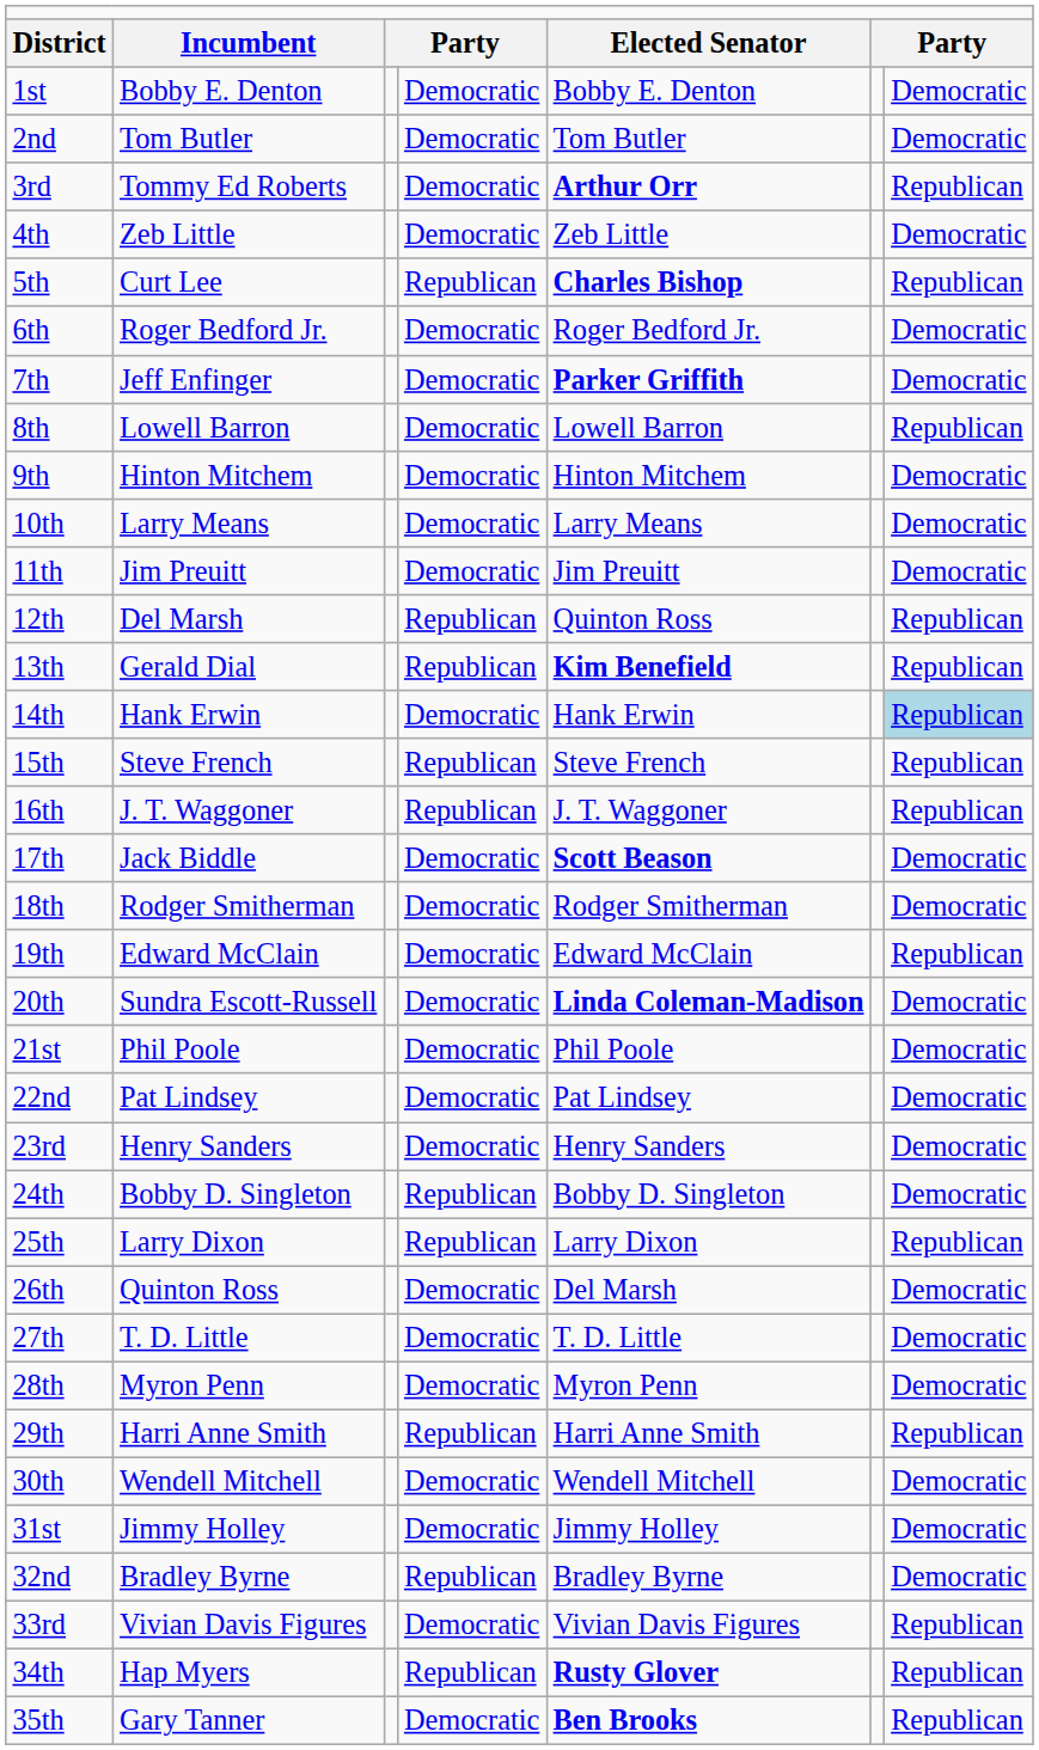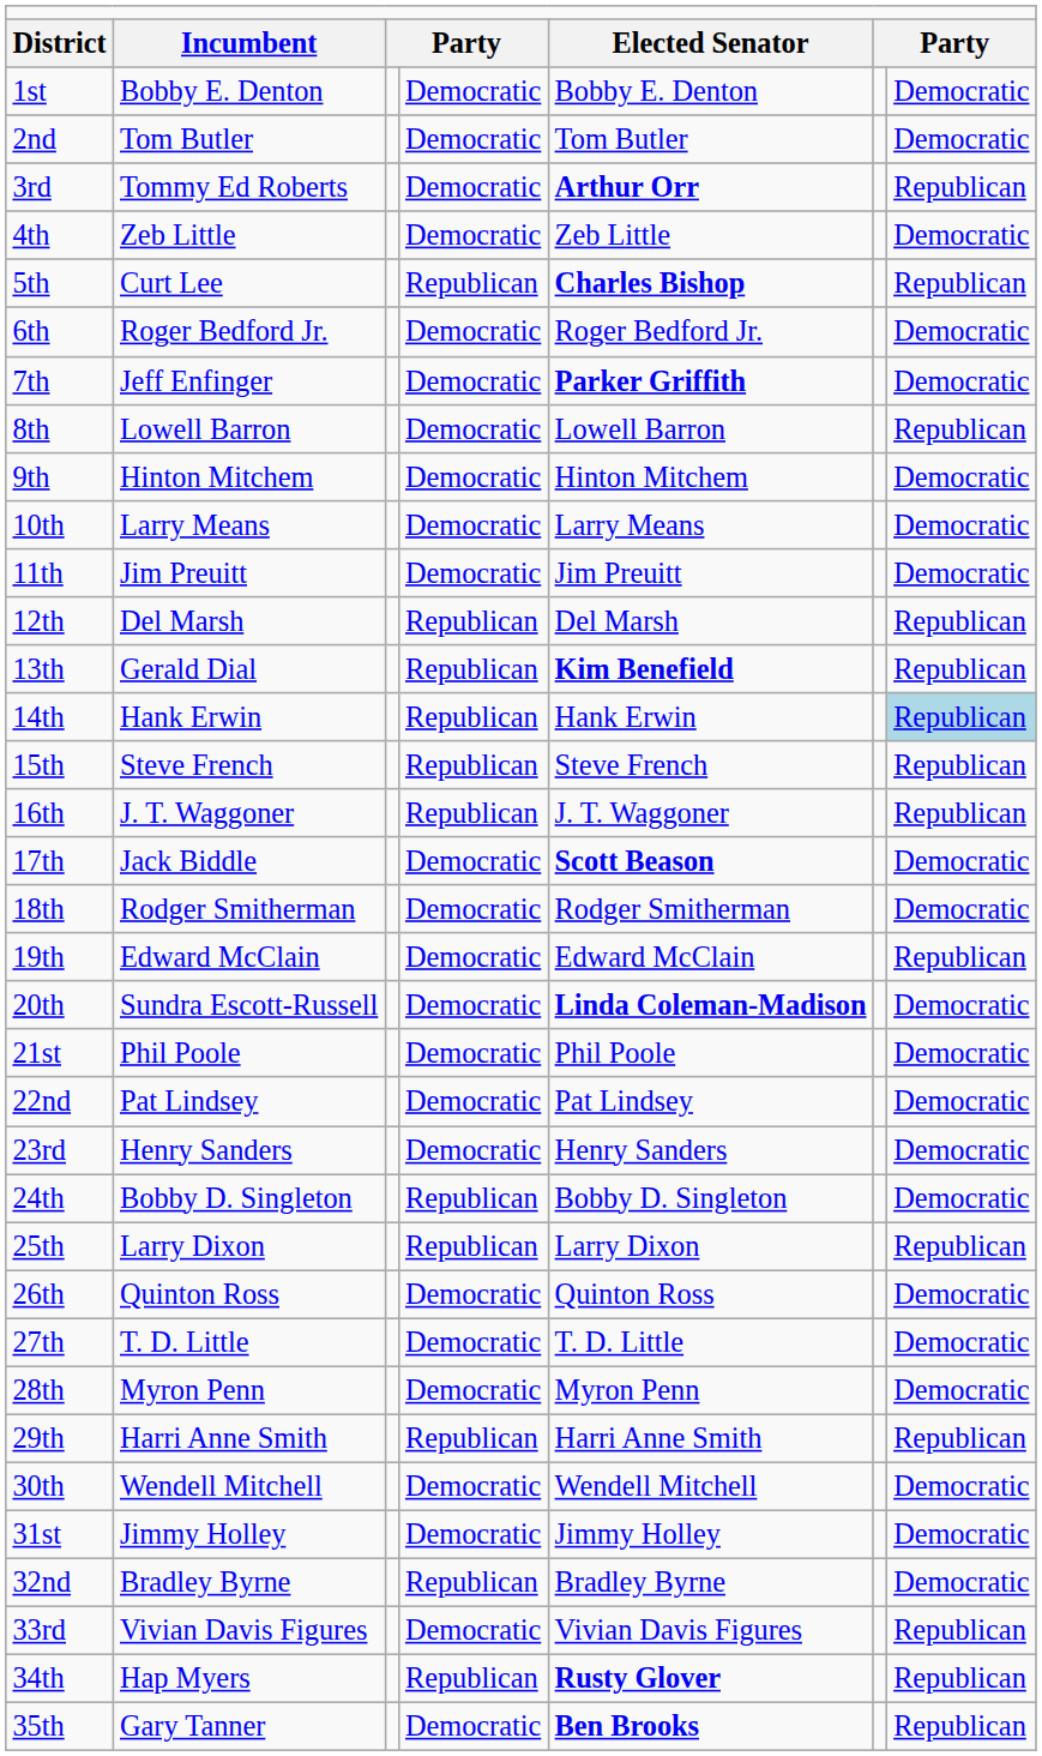12th | column 5: Quinton Ross -> Del Marsh
14th | column 4: Democratic -> Republican
26th | column 5: Del Marsh -> Quinton Ross
